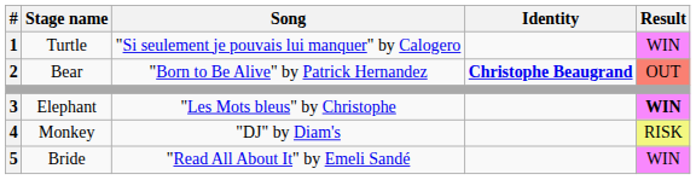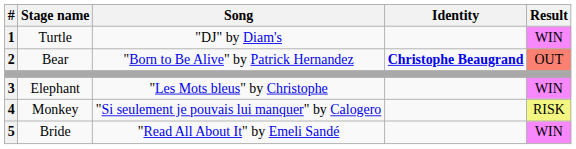Turtle | Song: "Si seulement je pouvais lui manquer" by Calogero -> "DJ" by Diam's
Elephant | Result: bold -> normal
Monkey | Song: "DJ" by Diam's -> "Si seulement je pouvais lui manquer" by Calogero
